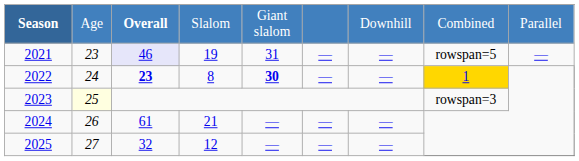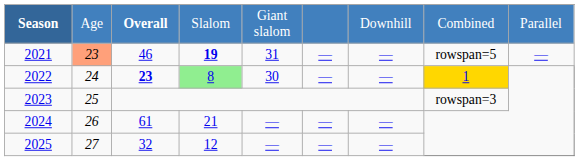2021 | column 2: no background -> lightsalmon background
2021 | column 3: lavender background -> no background
2021 | column 4: normal -> bold
2022 | column 4: no background -> lightgreen background
2022 | column 5: bold -> normal
2023 | column 2: lightyellow background -> no background
